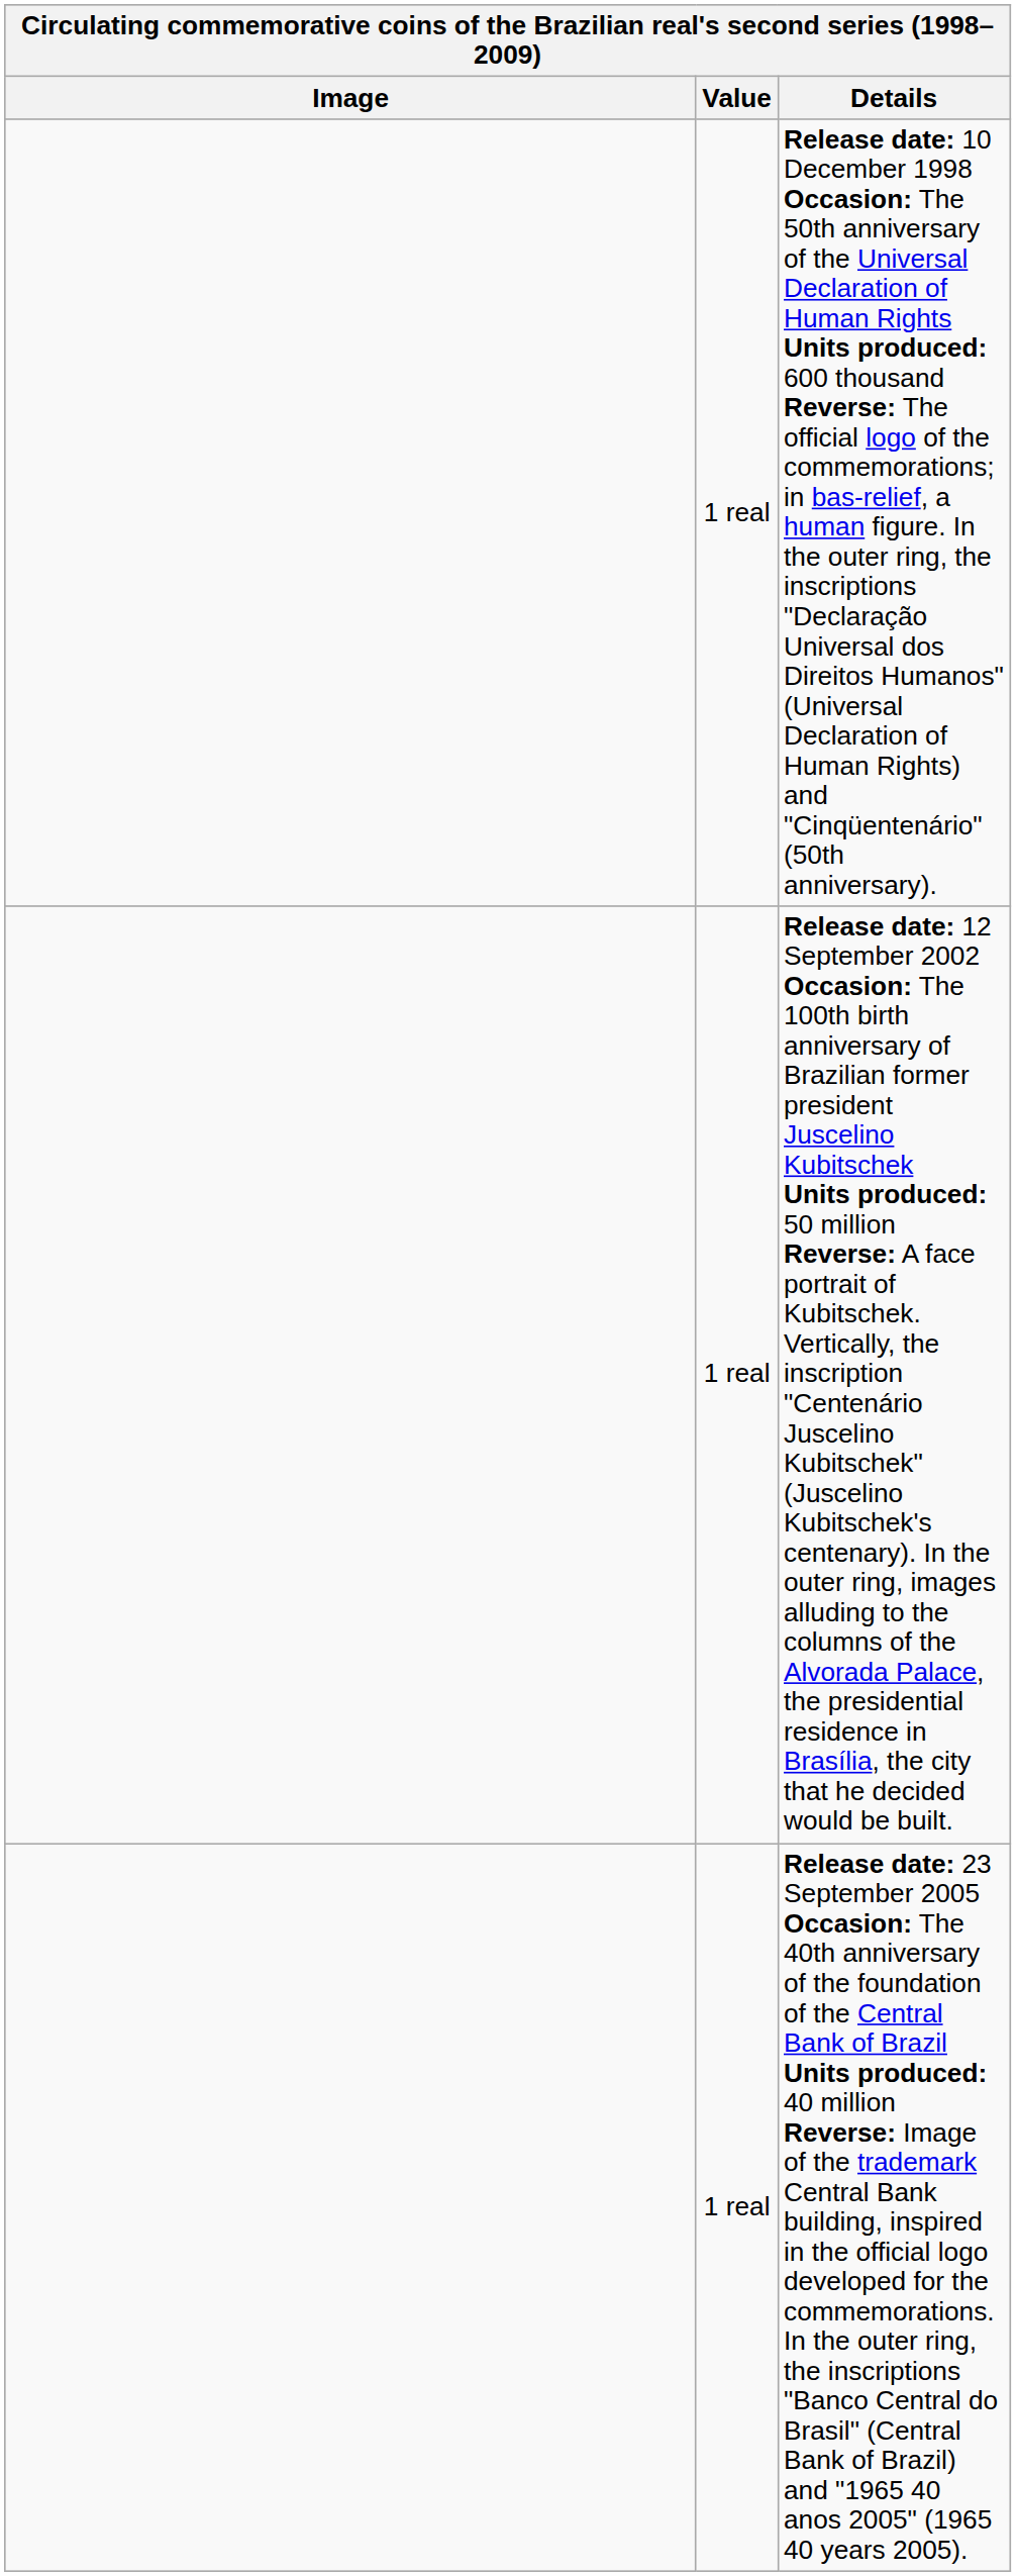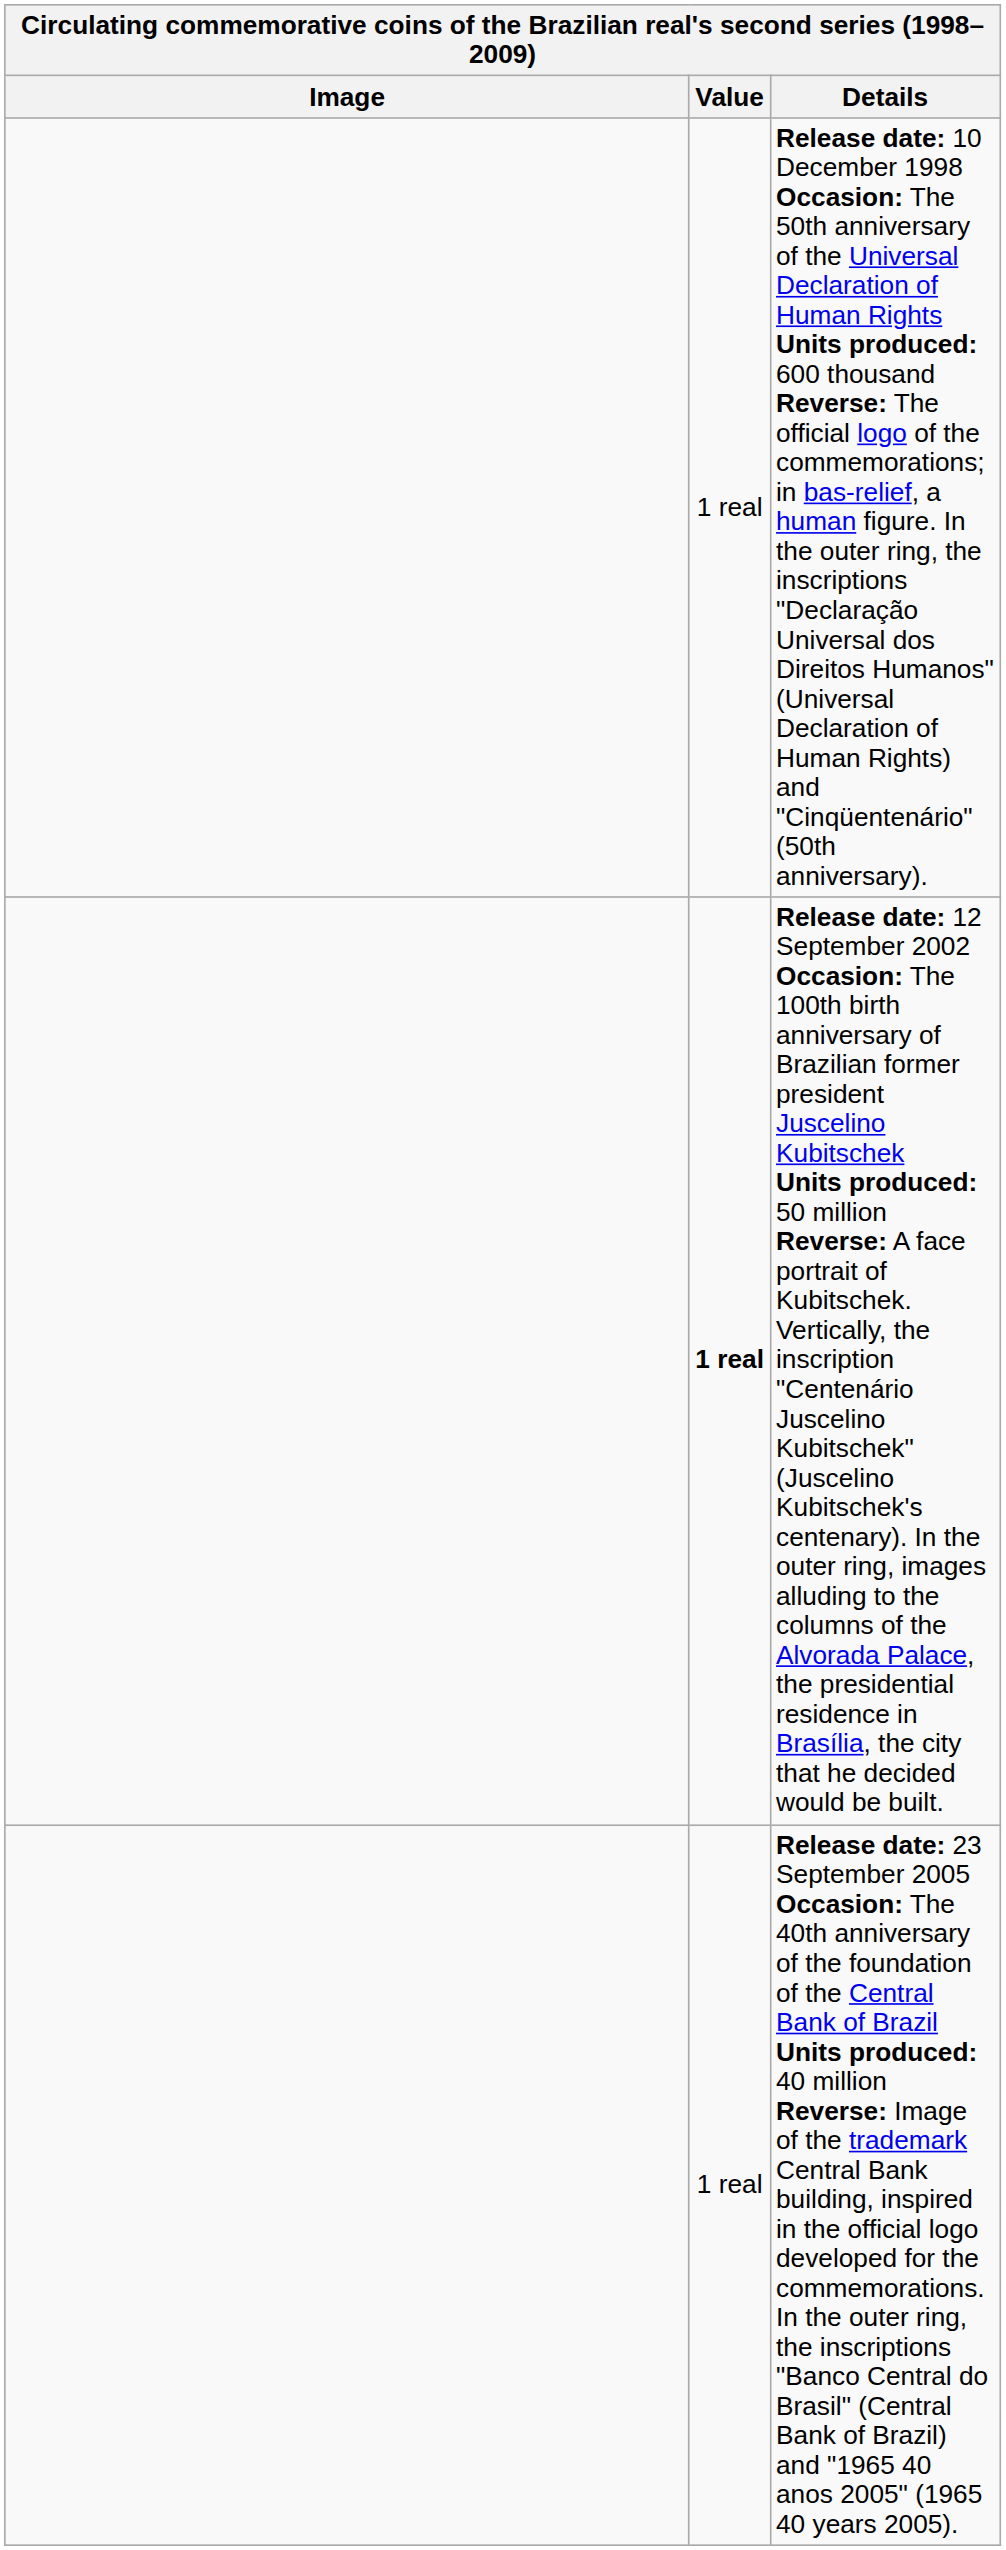row 4 | Value: normal -> bold
